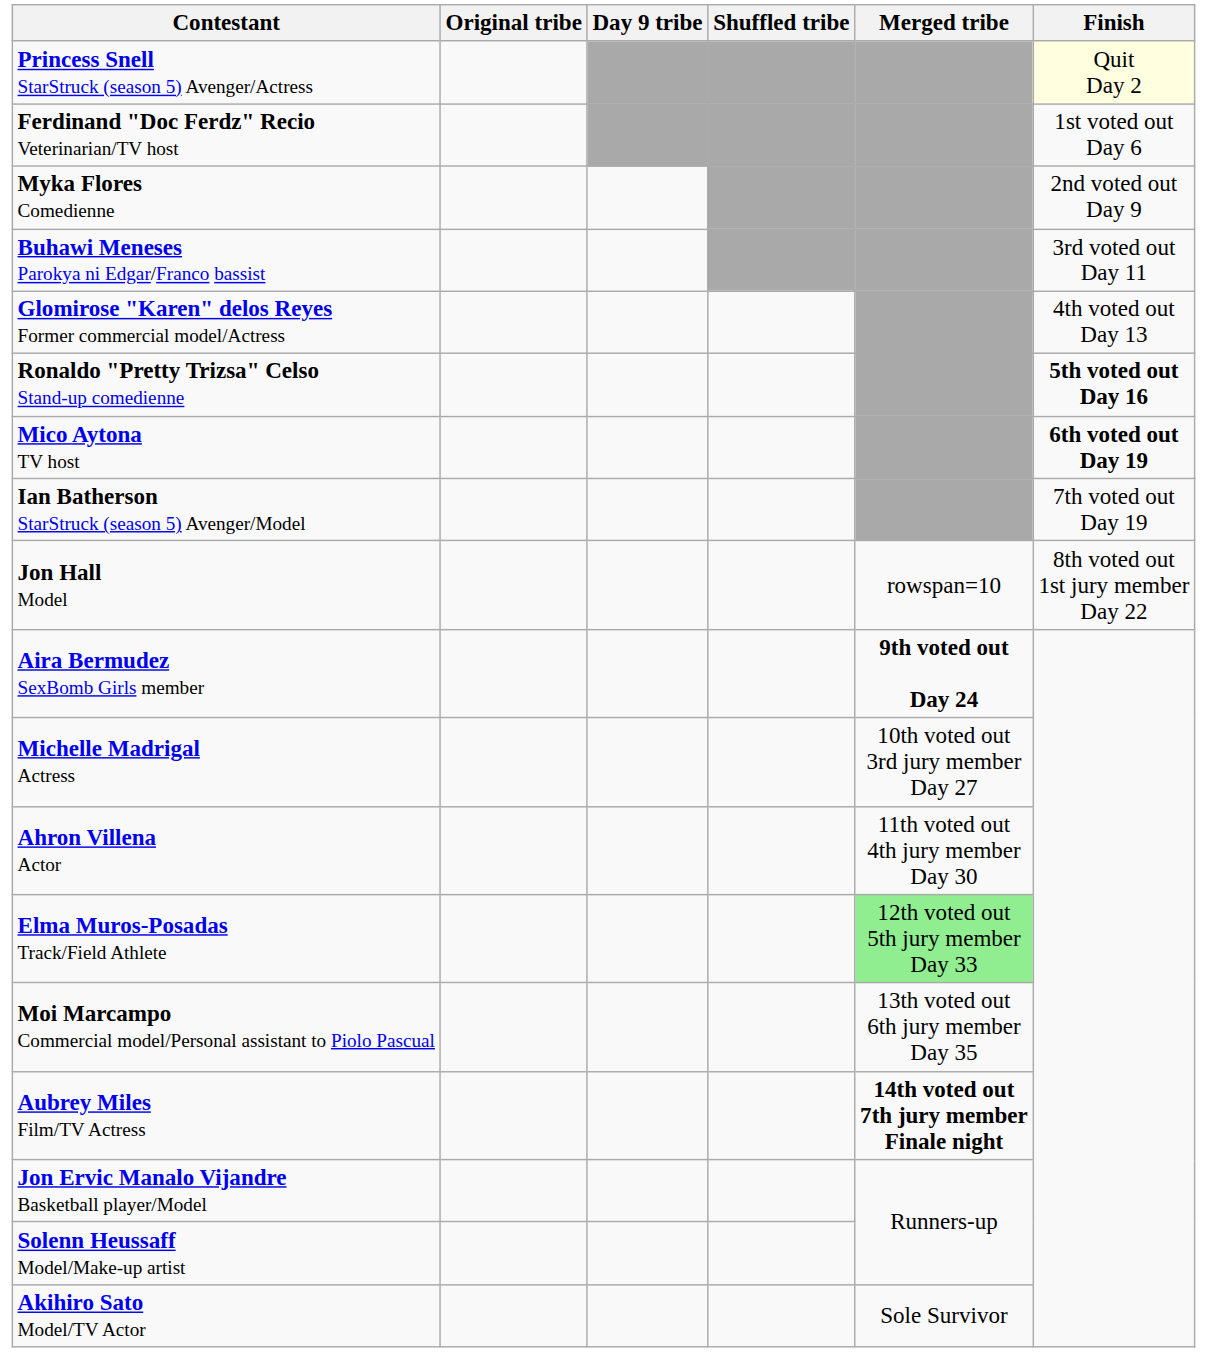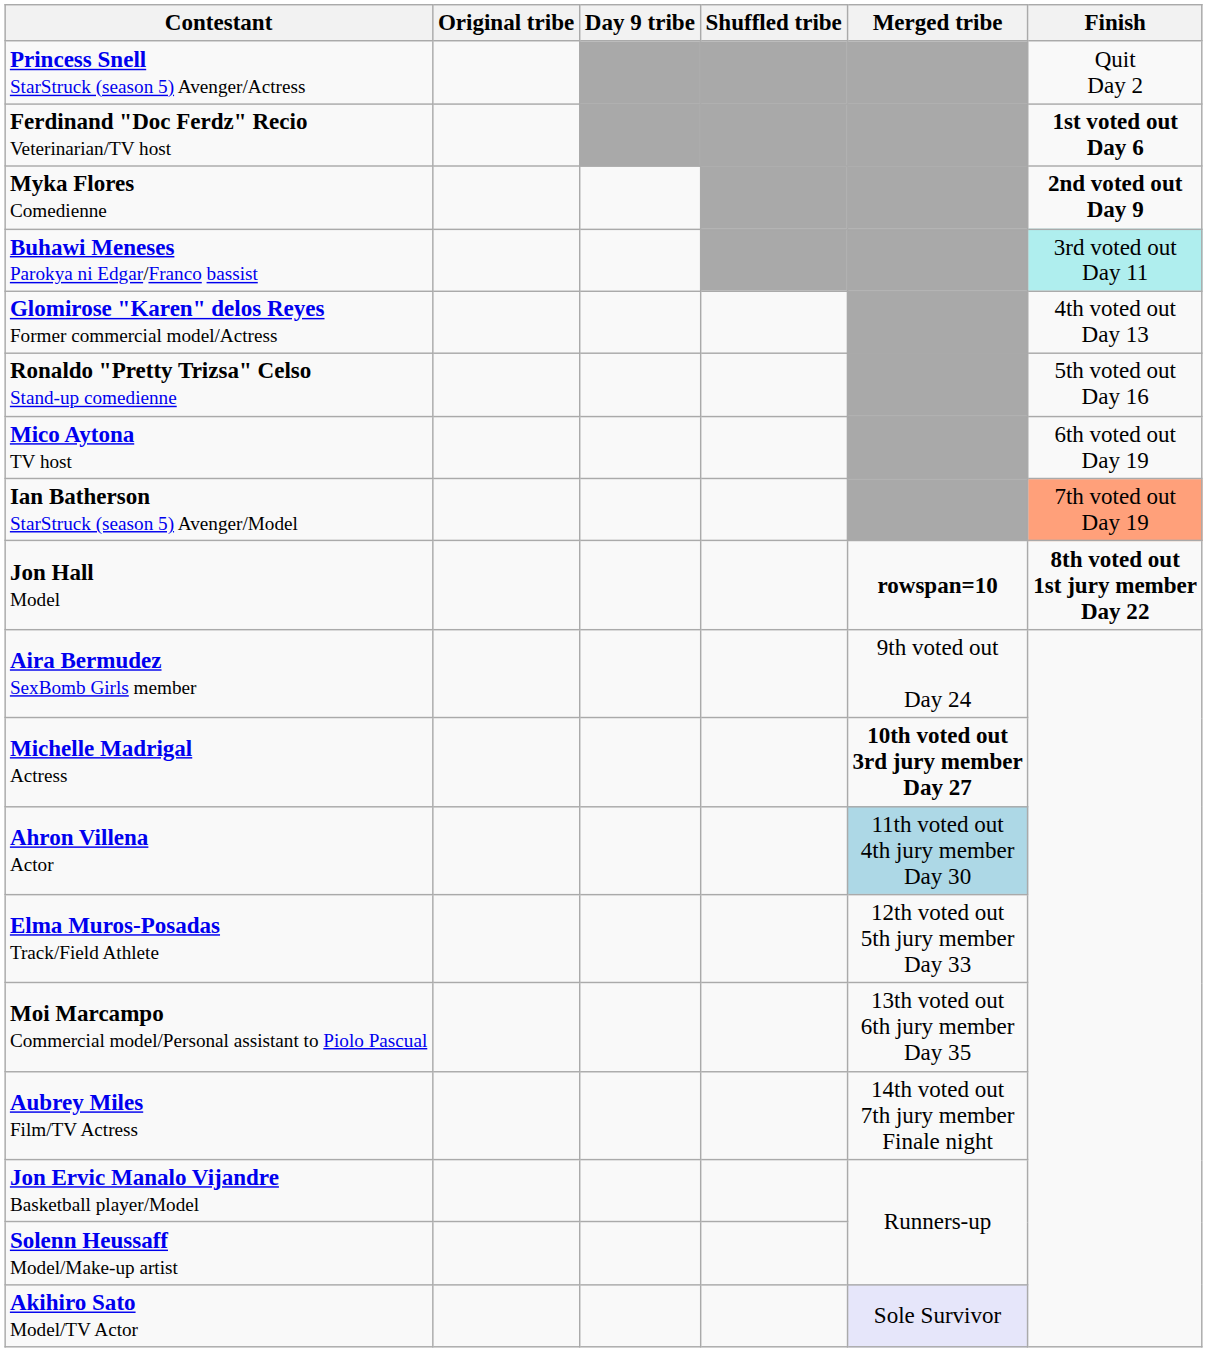Princess Snell StarStruck (season 5) Avenger/Actress | Finish: lightyellow background -> no background
Ferdinand "Doc Ferdz" Recio Veterinarian/TV host | Finish: normal -> bold
Myka Flores Comedienne | Finish: normal -> bold
Buhawi Meneses Parokya ni Edgar/Franco bassist | Finish: no background -> paleturquoise background
Ronaldo "Pretty Trizsa" Celso Stand-up comedienne | Finish: bold -> normal
Mico Aytona TV host | Finish: bold -> normal
Ian Batherson StarStruck (season 5) Avenger/Model | Finish: no background -> lightsalmon background
Jon Hall Model | Merged tribe: normal -> bold
Jon Hall Model | Finish: normal -> bold
Aira Bermudez SexBomb Girls member | Merged tribe: bold -> normal
Michelle Madrigal Actress | Merged tribe: normal -> bold
Ahron Villena Actor | Merged tribe: no background -> lightblue background
Elma Muros-Posadas Track/Field Athlete | Merged tribe: lightgreen background -> no background
Aubrey Miles Film/TV Actress | Merged tribe: bold -> normal
Akihiro Sato Model/TV Actor | Merged tribe: no background -> lavender background
